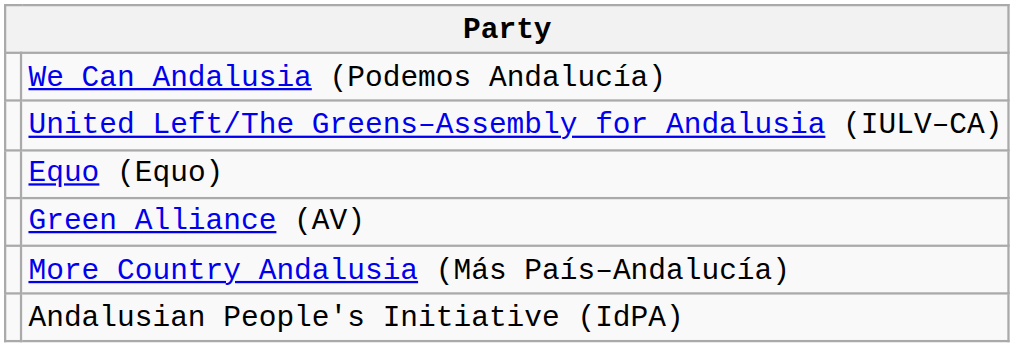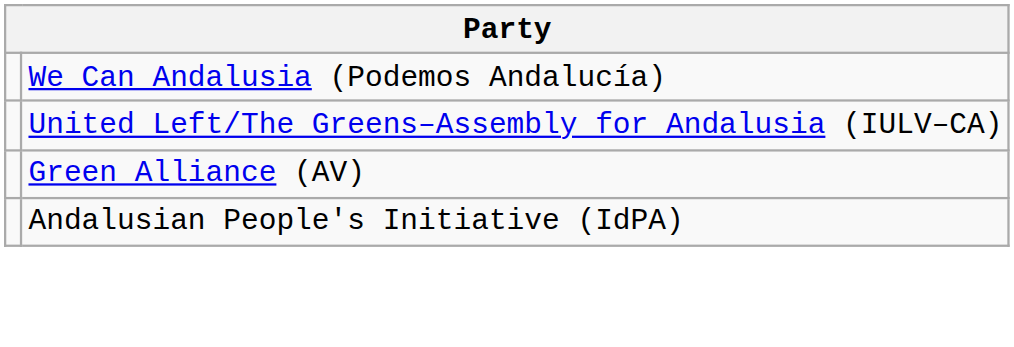- row: Equo (Equo)
- row: More Country Andalusia (Más País–Andalucía)
